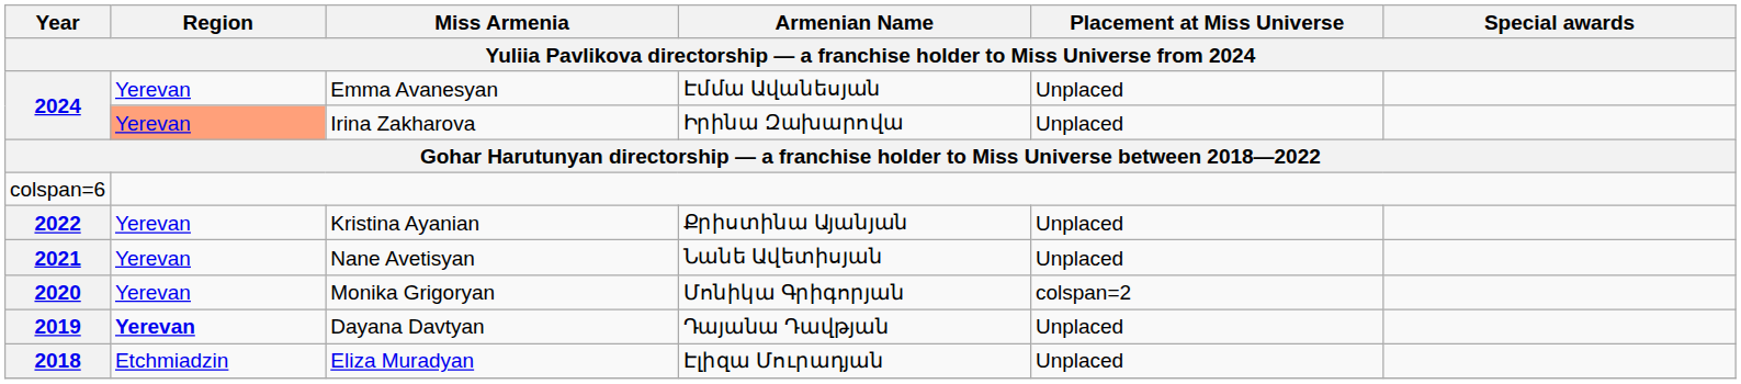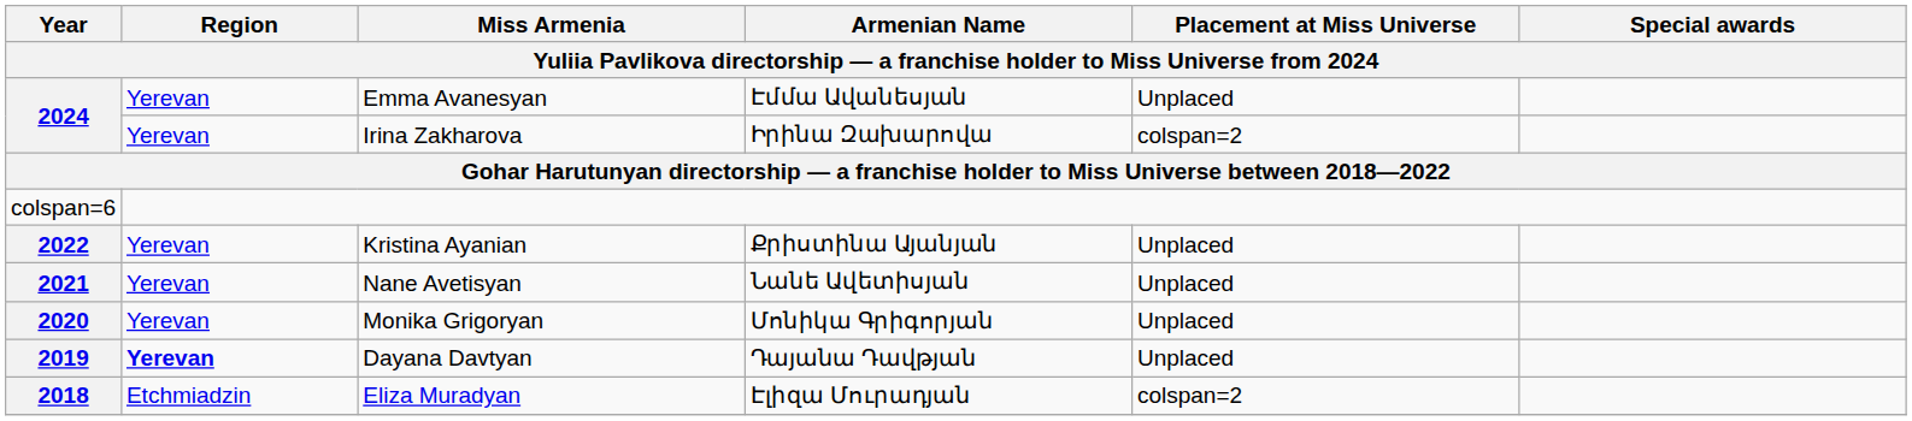Irina Zakharova | Region: lightsalmon background -> no background
Irina Zakharova | Placement at Miss Universe: Unplaced -> colspan=2
Monika Grigoryan | Placement at Miss Universe: colspan=2 -> Unplaced
Eliza Muradyan | Placement at Miss Universe: Unplaced -> colspan=2
